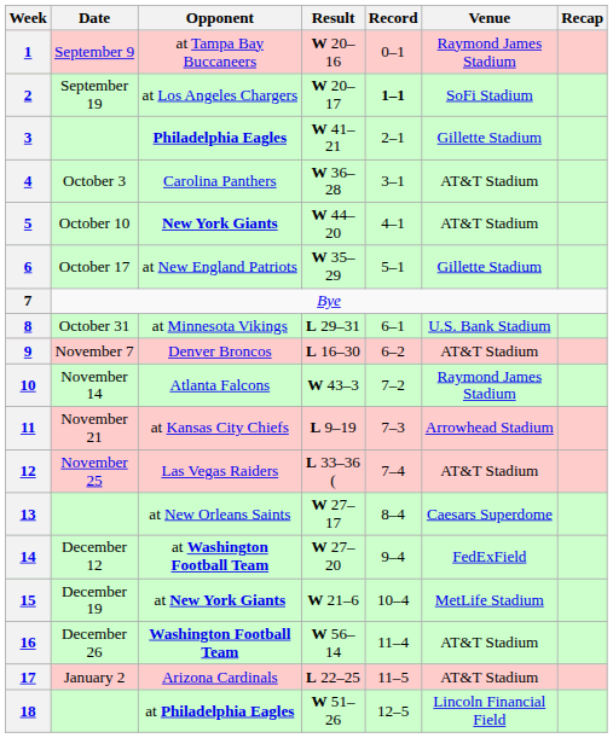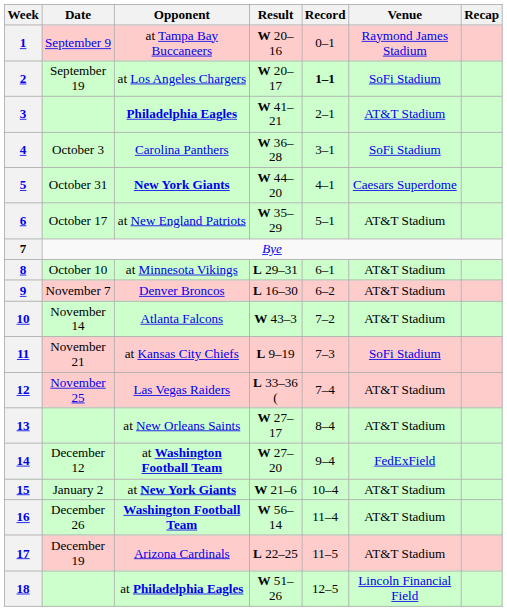3 | Venue: Gillette Stadium -> AT&T Stadium
4 | Venue: AT&T Stadium -> SoFi Stadium
5 | Date: October 10 -> October 31
5 | Venue: AT&T Stadium -> Caesars Superdome
6 | Venue: Gillette Stadium -> AT&T Stadium
8 | Date: October 31 -> October 10
8 | Venue: U.S. Bank Stadium -> AT&T Stadium
10 | Venue: Raymond James Stadium -> AT&T Stadium
11 | Venue: Arrowhead Stadium -> SoFi Stadium
13 | Venue: Caesars Superdome -> AT&T Stadium
15 | Date: December 19 -> January 2
15 | Venue: MetLife Stadium -> AT&T Stadium
17 | Date: January 2 -> December 19
